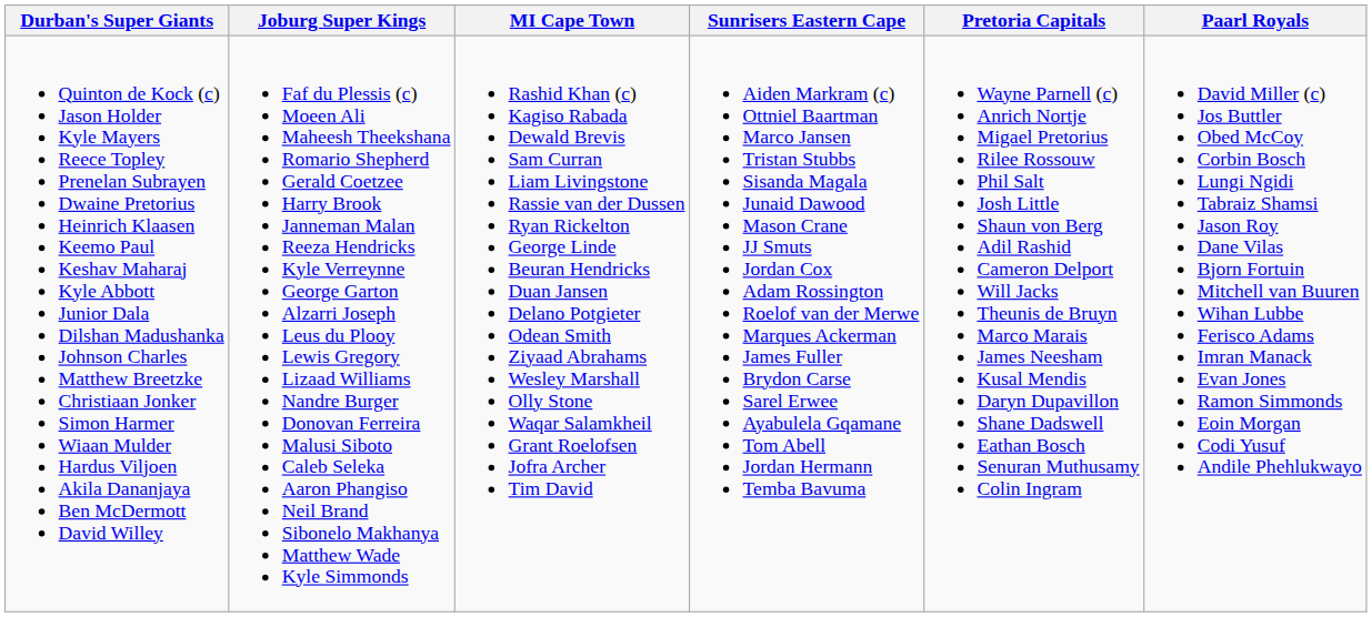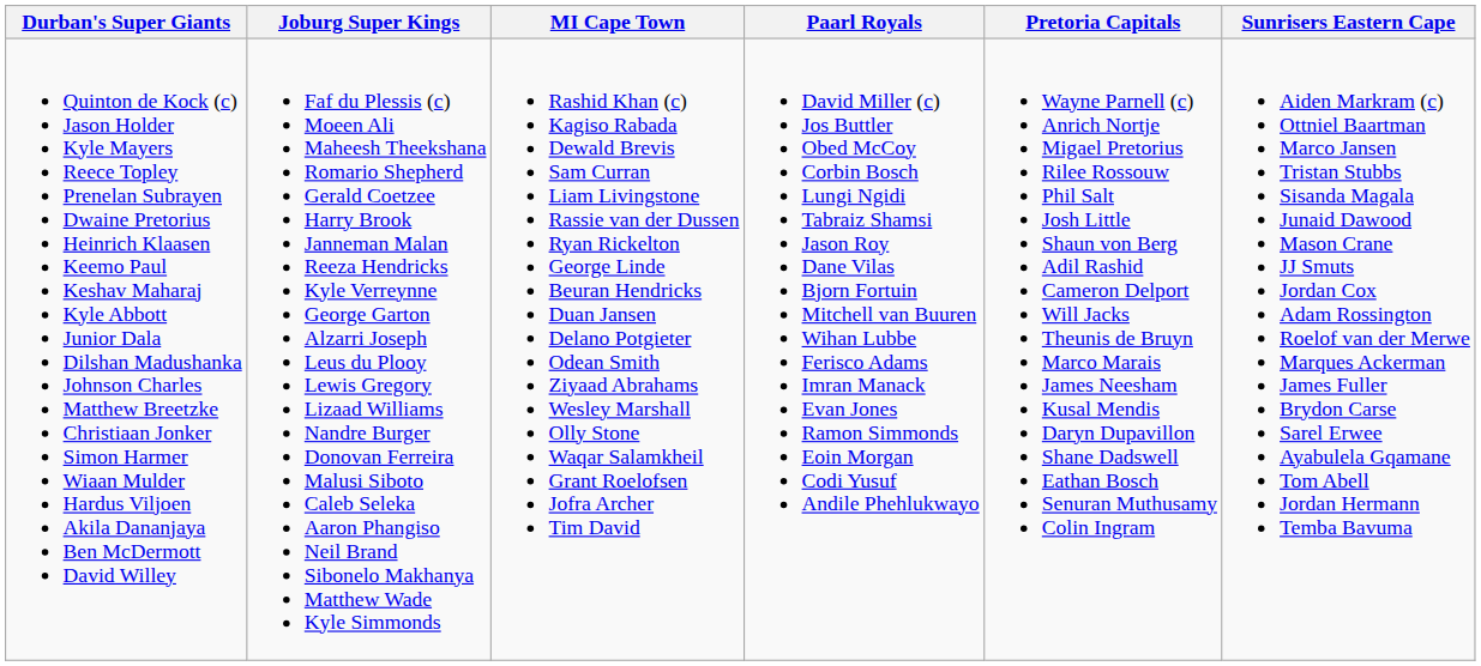columns swapped: Paarl Royals <-> Sunrisers Eastern Cape
